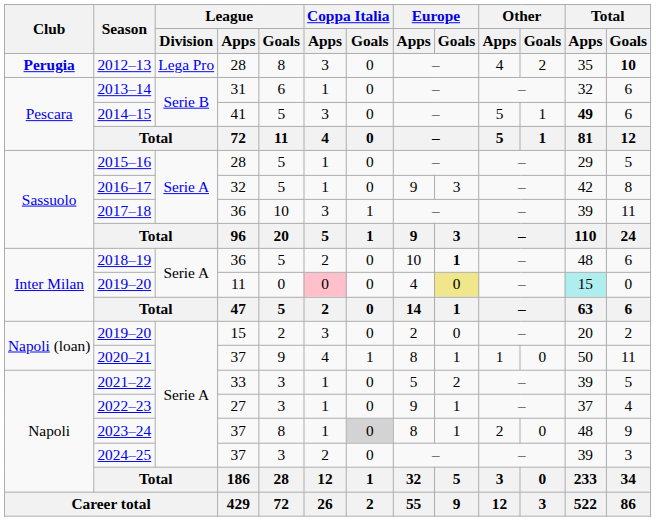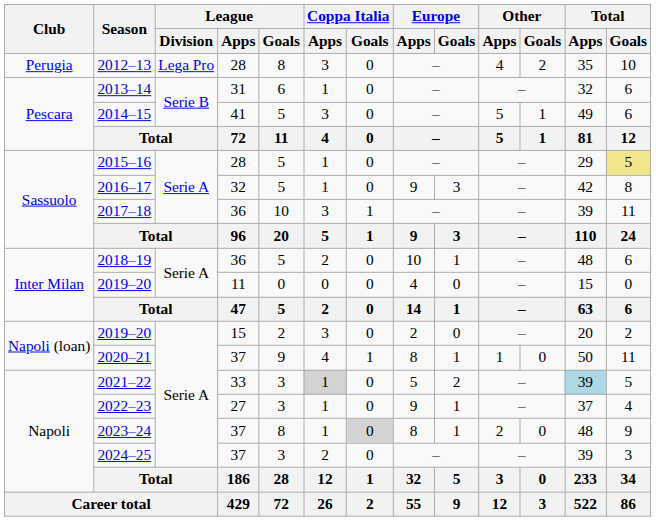2012–13 | Club: bold -> normal
2012–13 | Total / Goals: bold -> normal
2014–15 | Total / Apps: bold -> normal
2015–16 | Total / Goals: no background -> khaki background
2018–19 | Europe / Goals: bold -> normal
2019–20 / 11 | Coppa Italia / Apps: pink background -> no background
2019–20 / 11 | Europe / Goals: khaki background -> no background
2019–20 / 11 | Total / Apps: paleturquoise background -> no background
2021–22 | Coppa Italia / Apps: no background -> lightgrey background
2021–22 | Total / Apps: no background -> lightblue background
